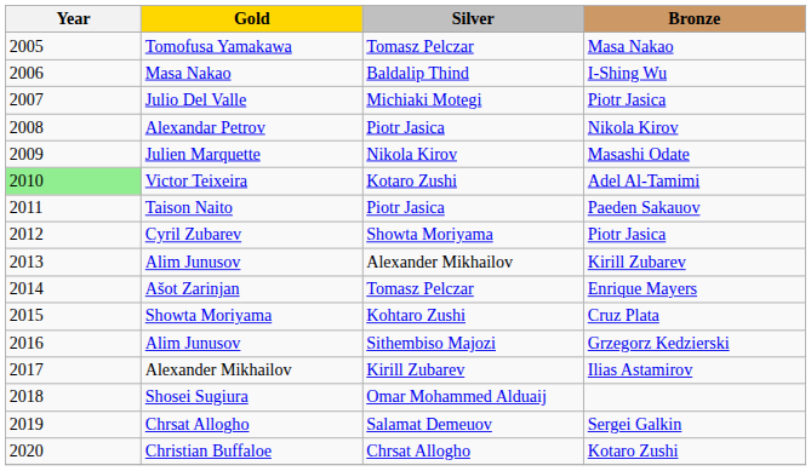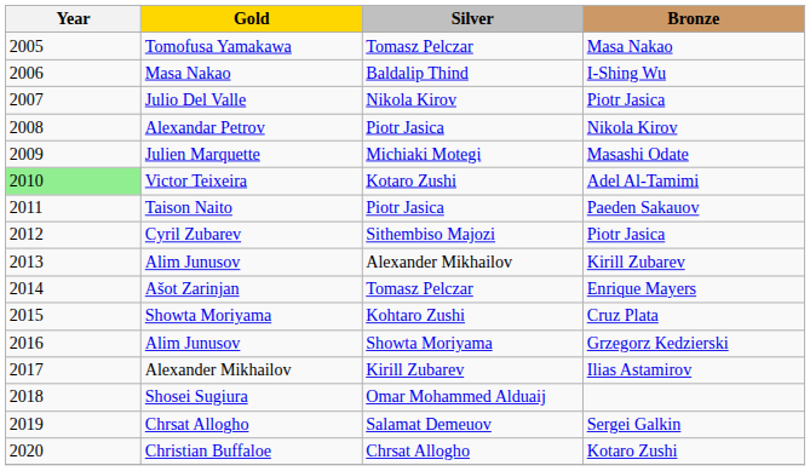Julio Del Valle | Silver: Michiaki Motegi -> Nikola Kirov
Julien Marquette | Silver: Nikola Kirov -> Michiaki Motegi
Cyril Zubarev | Silver: Showta Moriyama -> Sithembiso Majozi
Alim Junusov / Grzegorz Kedzierski | Silver: Sithembiso Majozi -> Showta Moriyama
